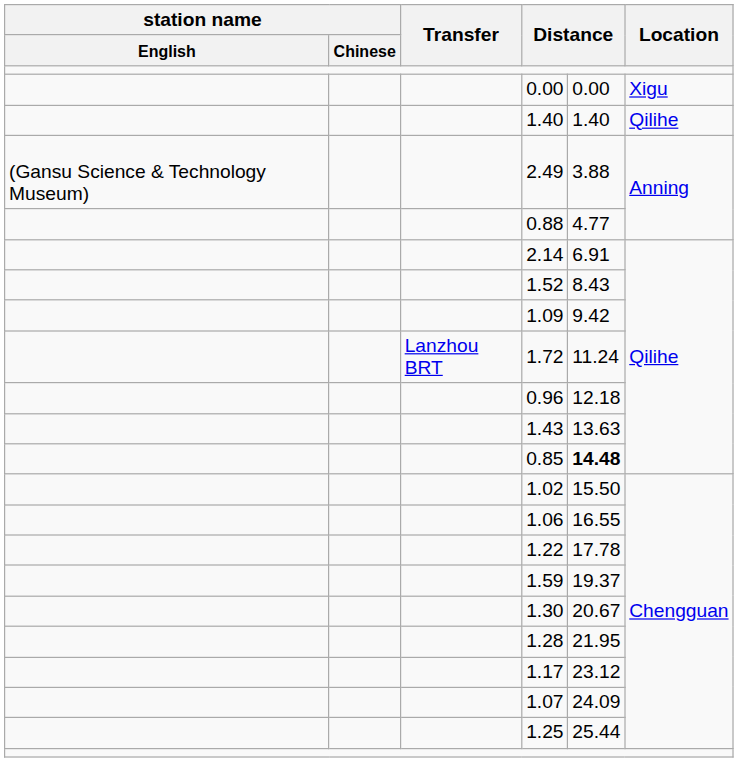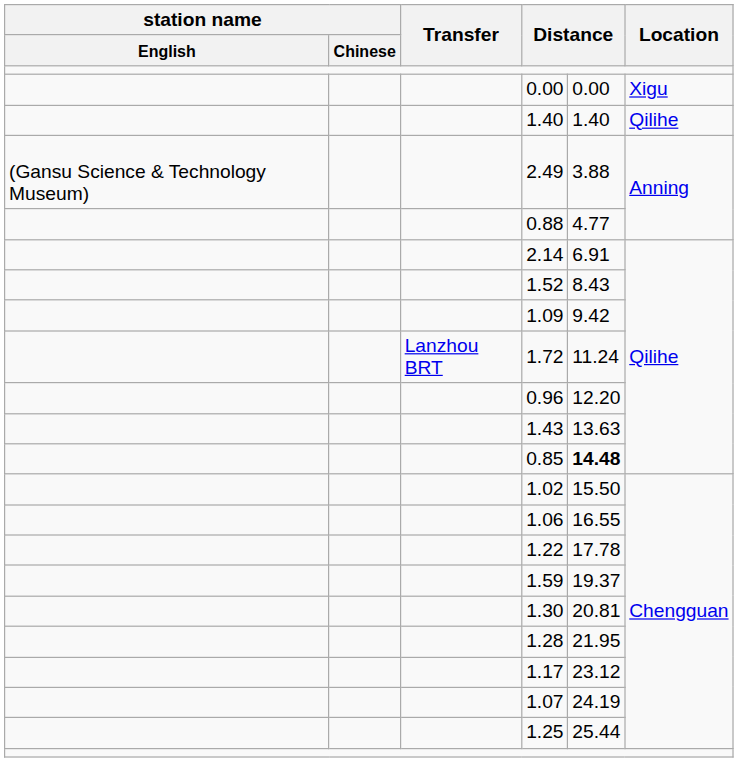0.96 | column 5: 12.18 -> 12.20
1.30 | column 5: 20.67 -> 20.81
1.07 | column 5: 24.09 -> 24.19
